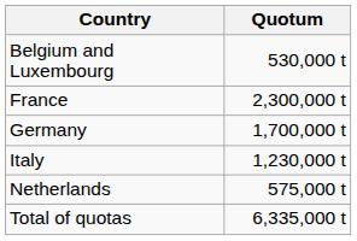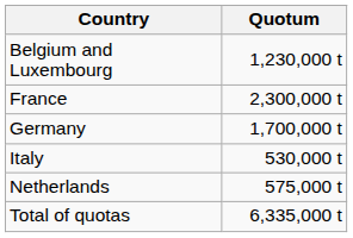Belgium and Luxembourg | Quotum: 530,000 t -> 1,230,000 t
Italy | Quotum: 1,230,000 t -> 530,000 t
